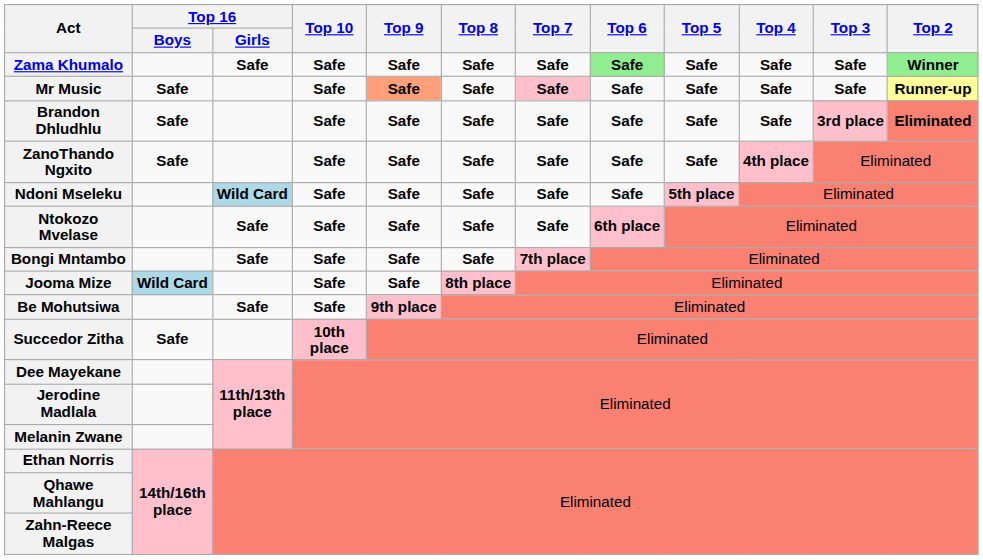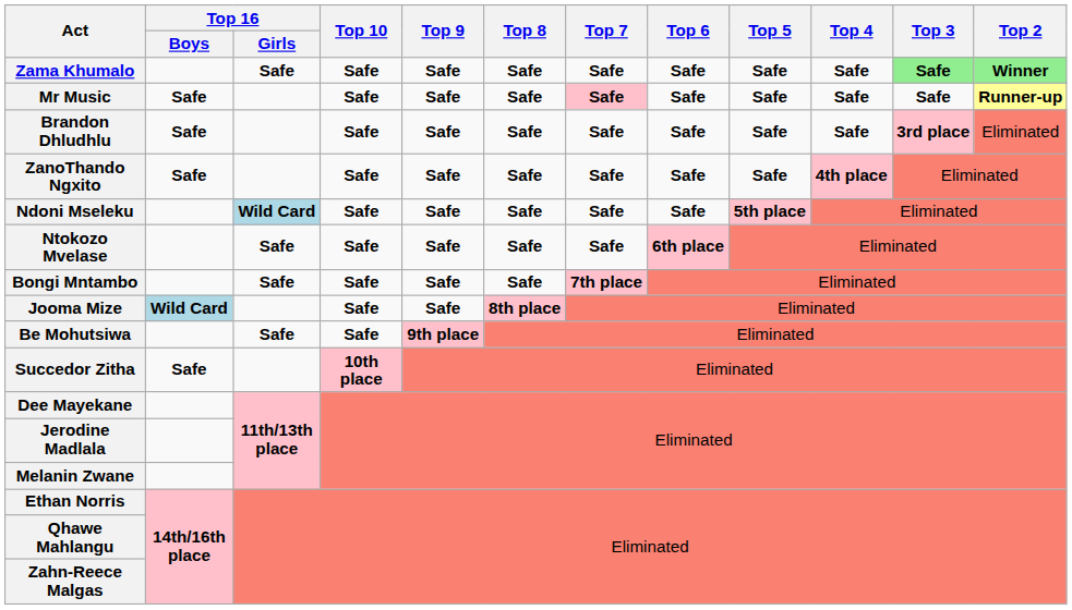Zama Khumalo | Top 6: lightgreen background -> no background
Zama Khumalo | Top 3: no background -> lightgreen background
Mr Music | Top 9: lightsalmon background -> no background
Brandon Dhludhlu | Top 2: bold -> normal
